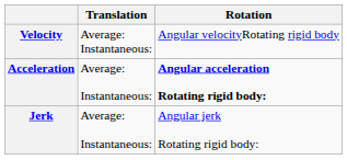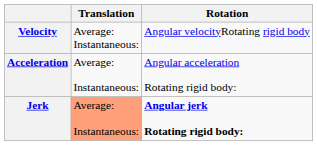row 3 | Rotation: bold -> normal
row 4 | Translation: no background -> lightsalmon background
row 4 | Rotation: normal -> bold
